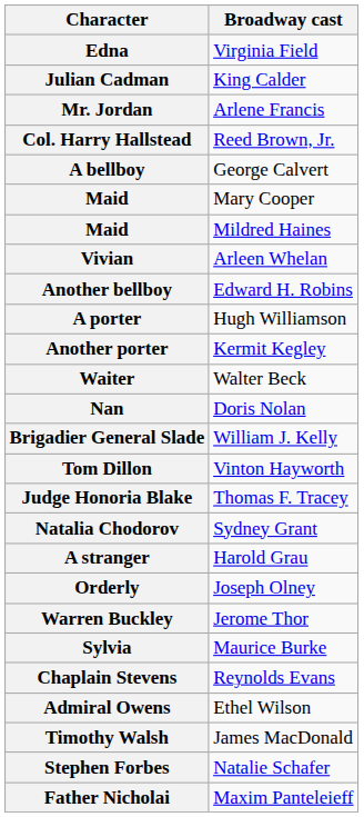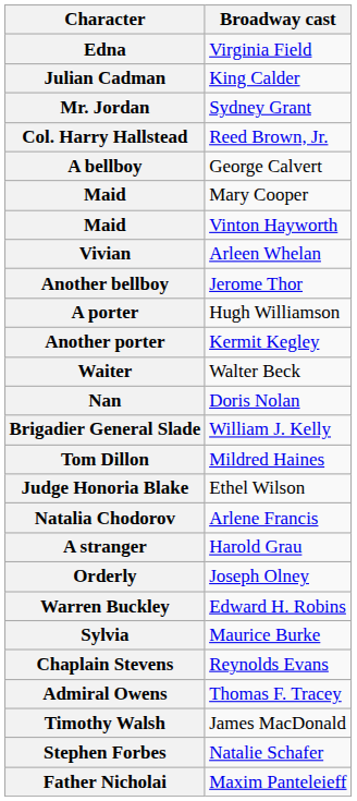row 4 | Broadway cast: Arlene Francis -> Sydney Grant
row 8 | Broadway cast: Mildred Haines -> Vinton Hayworth
row 10 | Broadway cast: Edward H. Robins -> Jerome Thor
row 16 | Broadway cast: Vinton Hayworth -> Mildred Haines
row 17 | Broadway cast: Thomas F. Tracey -> Ethel Wilson
row 18 | Broadway cast: Sydney Grant -> Arlene Francis
row 21 | Broadway cast: Jerome Thor -> Edward H. Robins
row 24 | Broadway cast: Ethel Wilson -> Thomas F. Tracey
